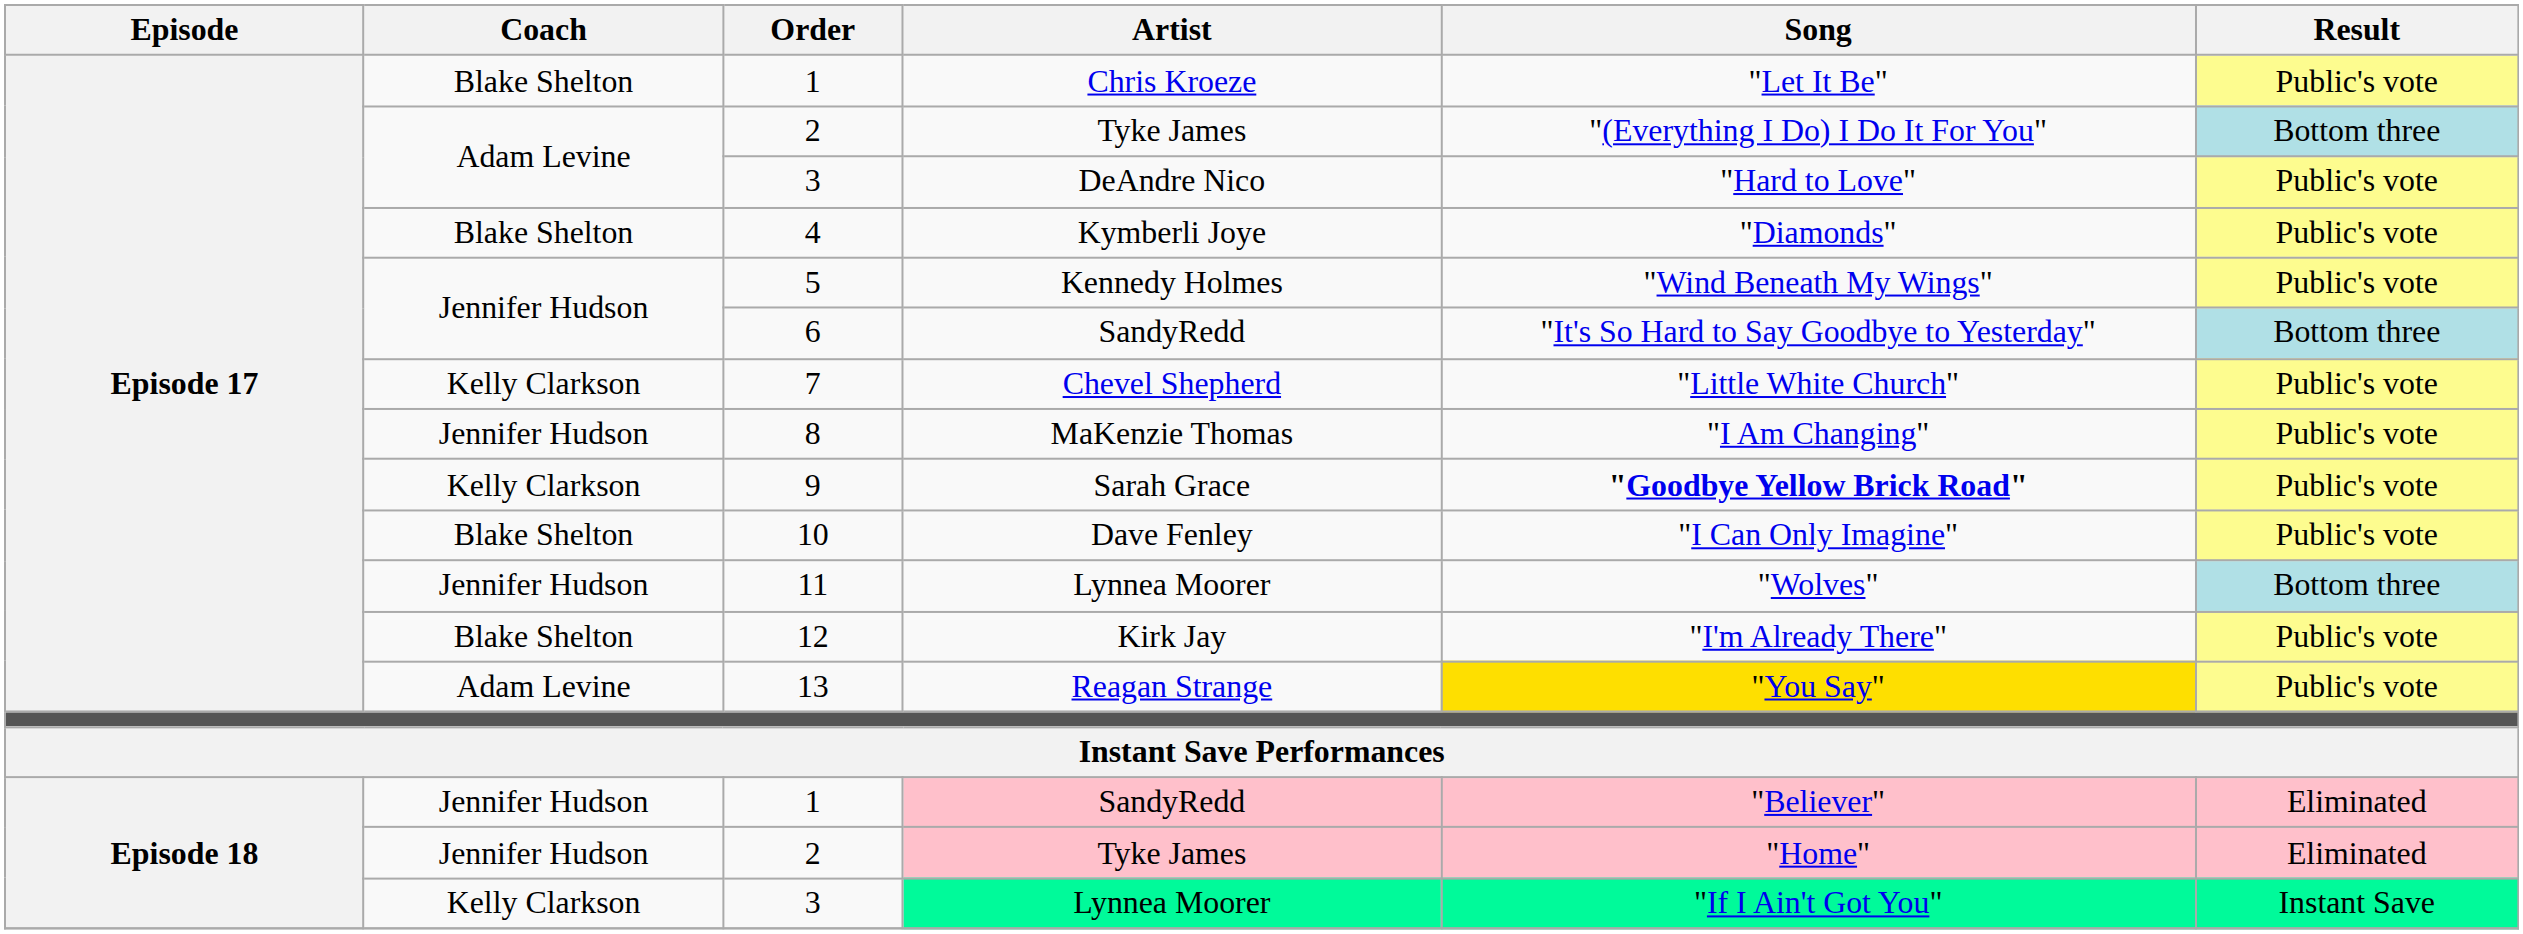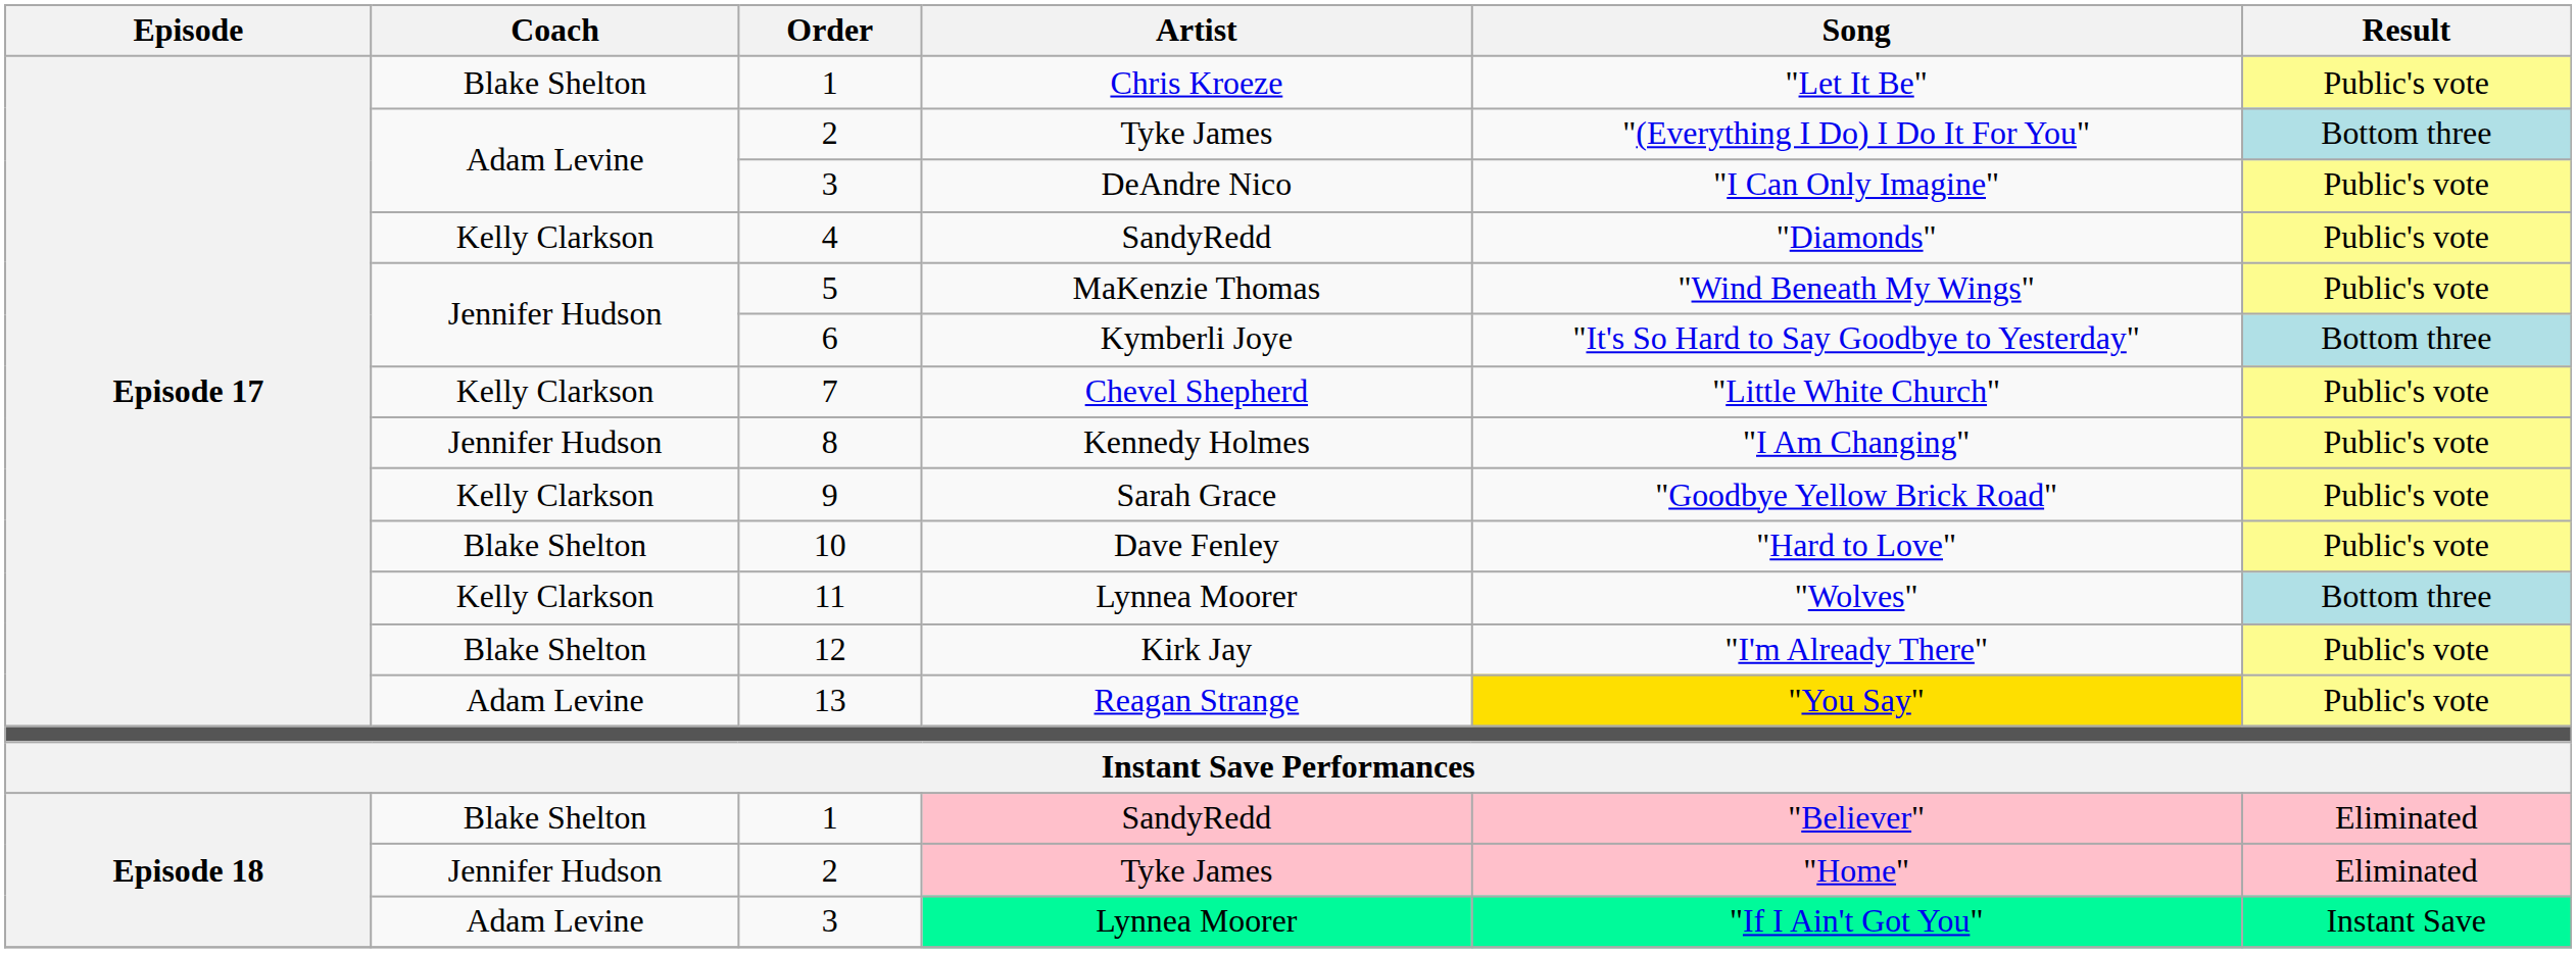Episode 17 / 3 | Song: "Hard to Love" -> "I Can Only Imagine"
4 | Coach: Blake Shelton -> Kelly Clarkson
4 | Artist: Kymberli Joye -> SandyRedd
5 | Artist: Kennedy Holmes -> MaKenzie Thomas
6 | Artist: SandyRedd -> Kymberli Joye
8 | Artist: MaKenzie Thomas -> Kennedy Holmes
9 | Song: bold -> normal
10 | Song: "I Can Only Imagine" -> "Hard to Love"
11 | Coach: Jennifer Hudson -> Kelly Clarkson
Episode 18 / 1 | Coach: Jennifer Hudson -> Blake Shelton
Episode 18 / 3 | Coach: Kelly Clarkson -> Adam Levine
